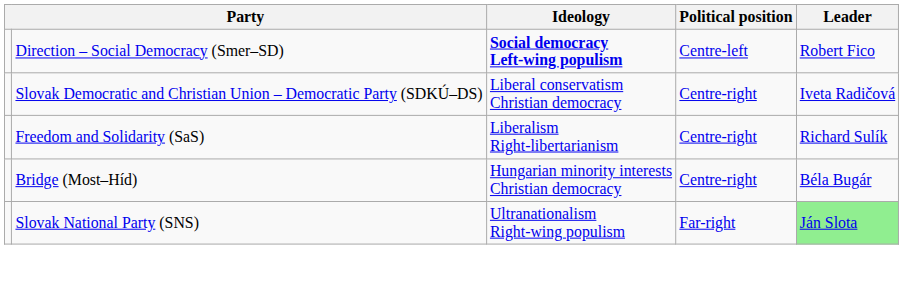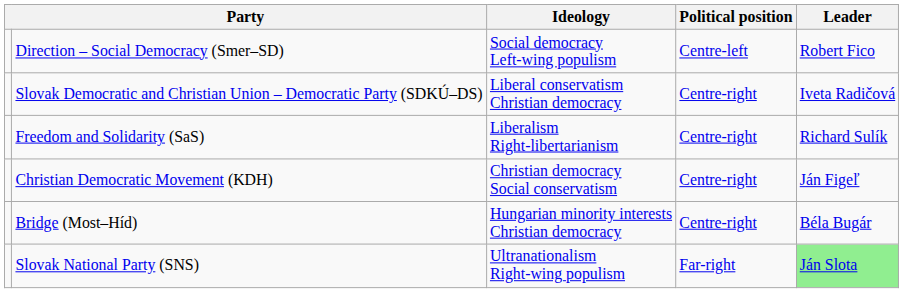Direction – Social Democracy (Smer–SD) | Ideology: bold -> normal
+ row: Christian Democratic Movement (KDH) | Christian democracy Social conservatism | Centre-right | Ján Figeľ
